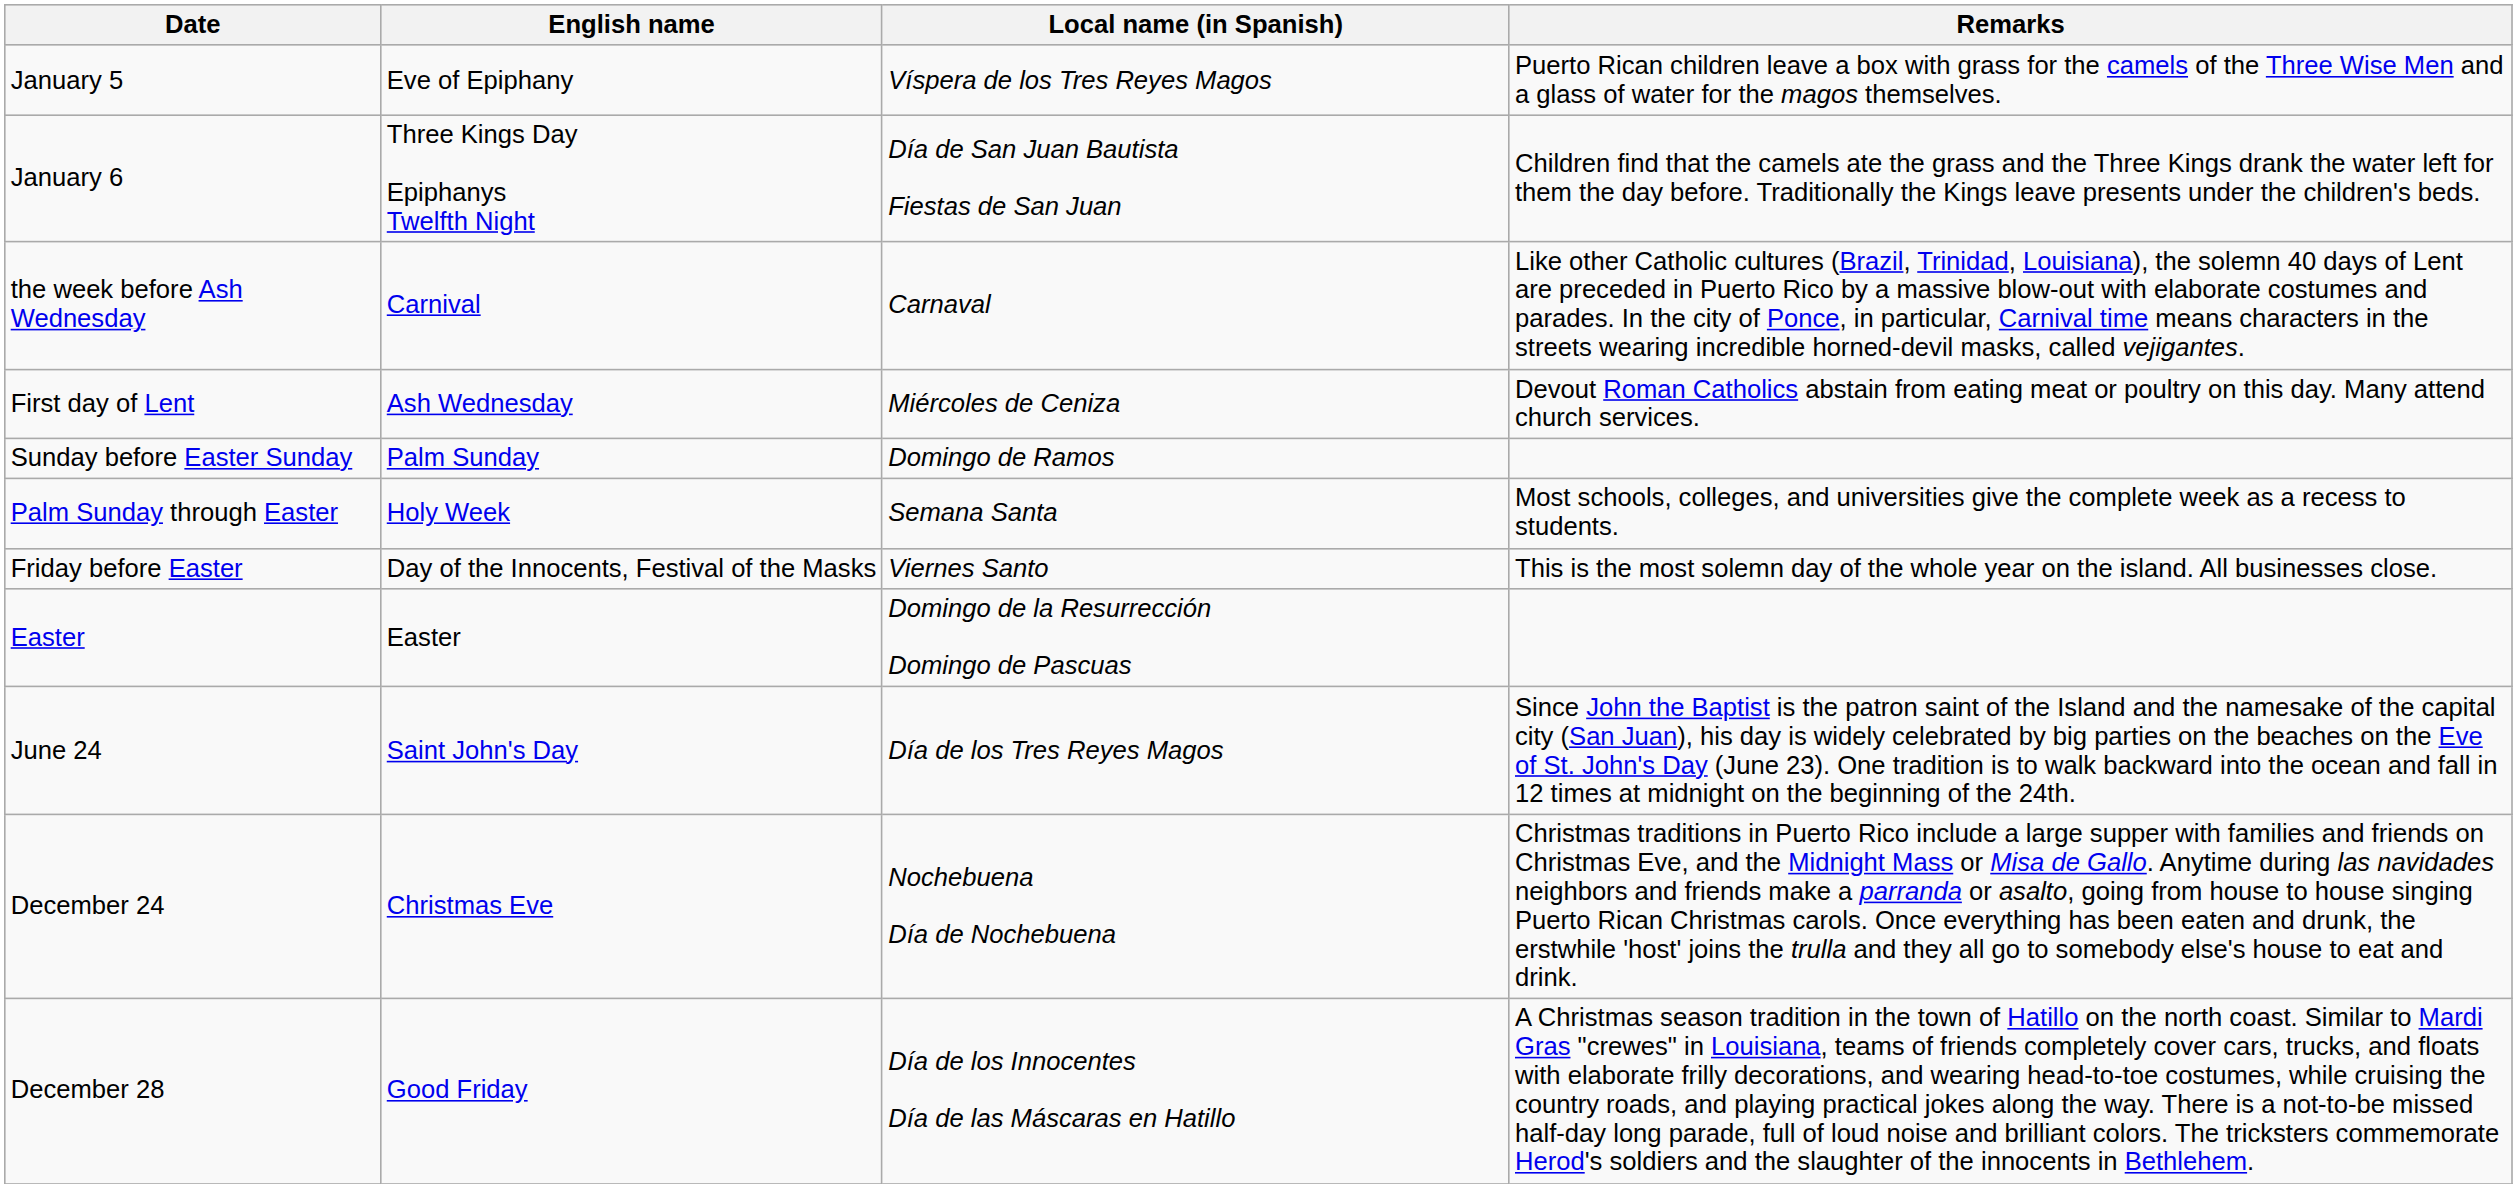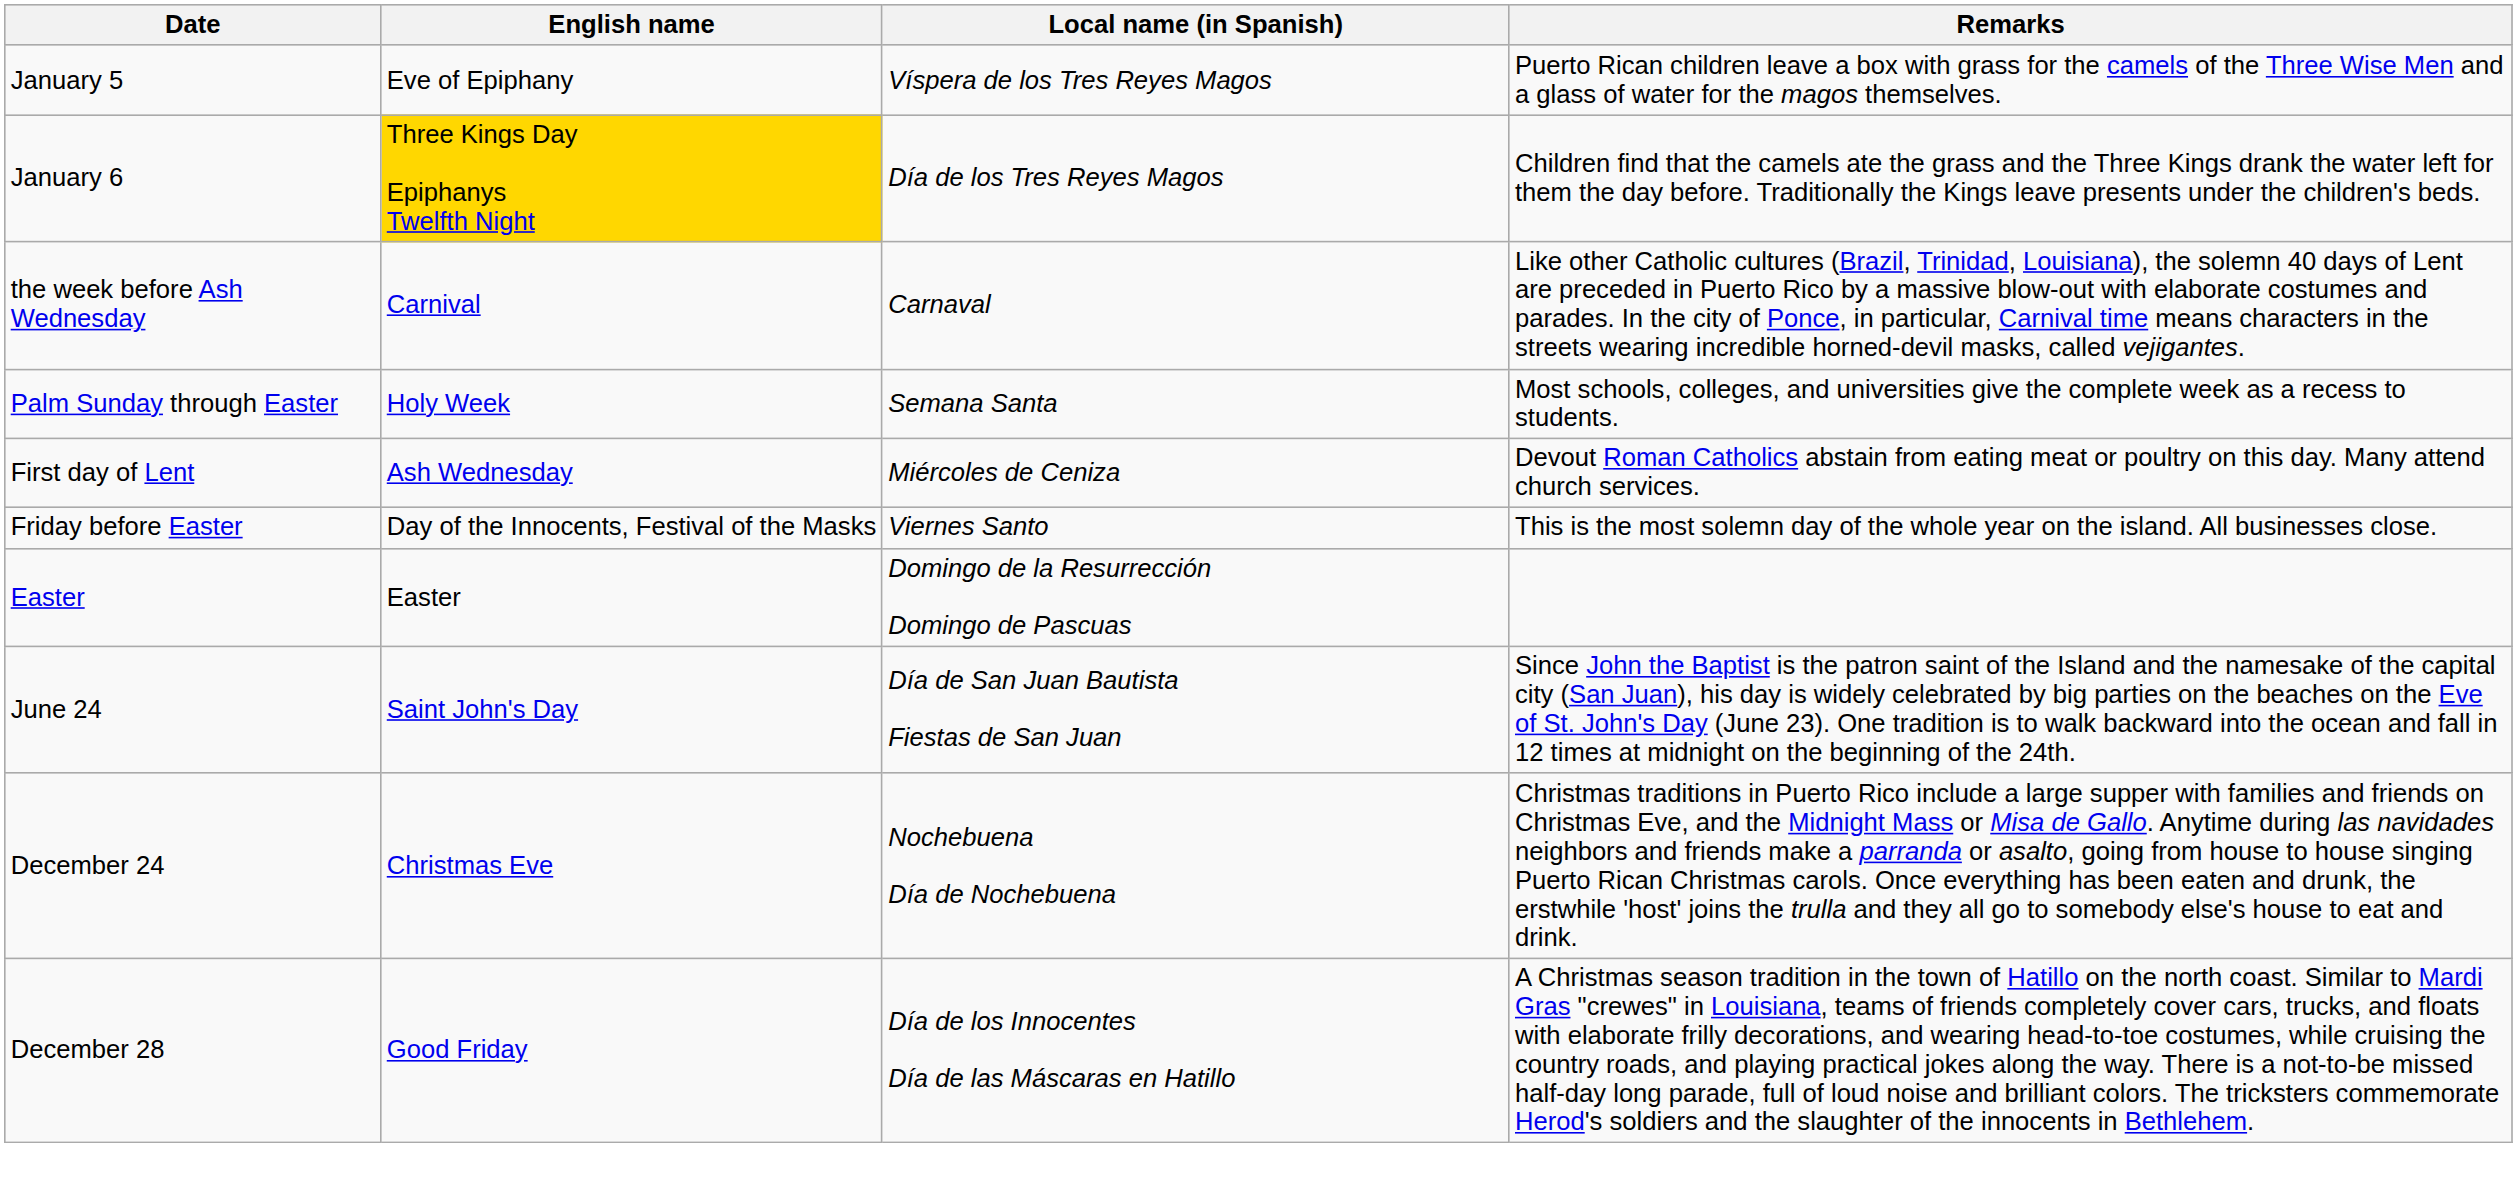January 6 | English name: no background -> gold background
January 6 | Local name (in Spanish): Día de San Juan Bautista Fiestas de San Juan -> Día de los Tres Reyes Magos
rows swapped: First day of Lent <-> Palm Sunday through Easter
- row: Sunday before Easter Sunday | Palm Sunday | Domingo de Ramos
June 24 | Local name (in Spanish): Día de los Tres Reyes Magos -> Día de San Juan Bautista Fiestas de San Juan
